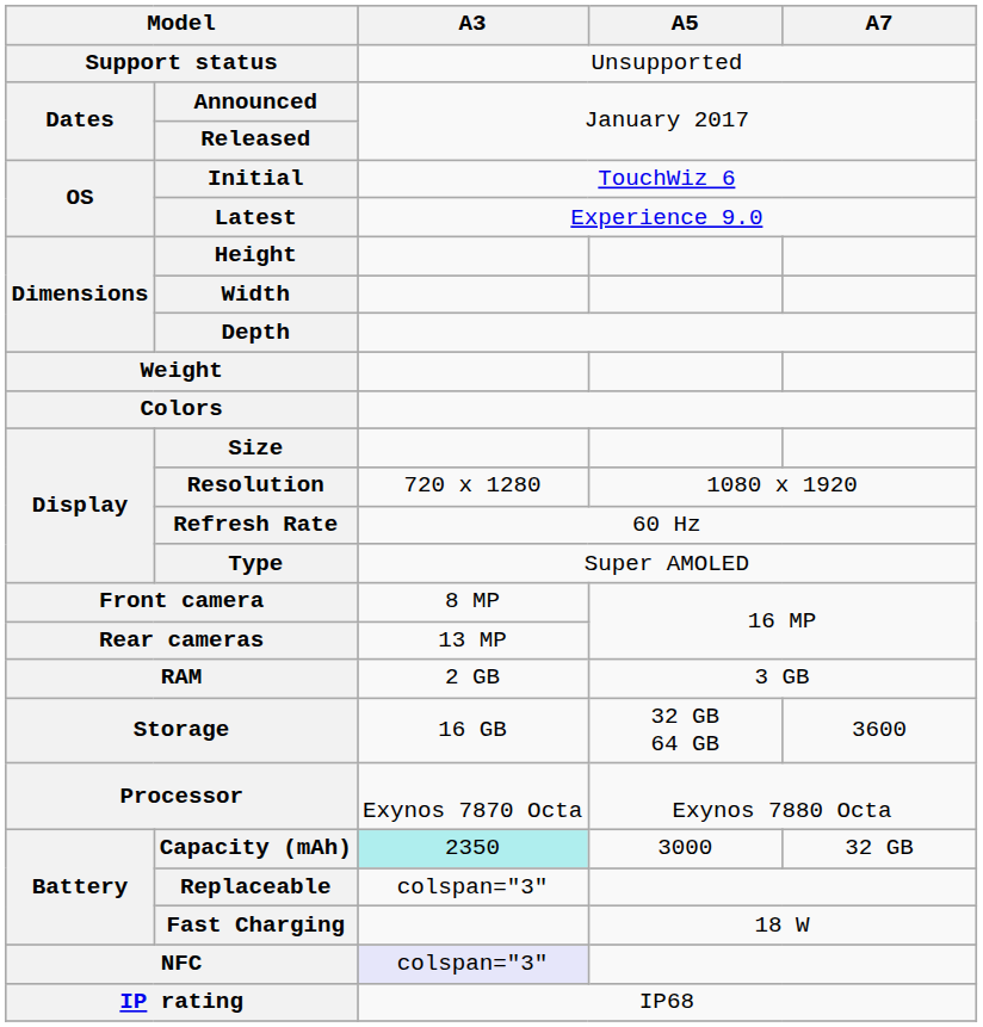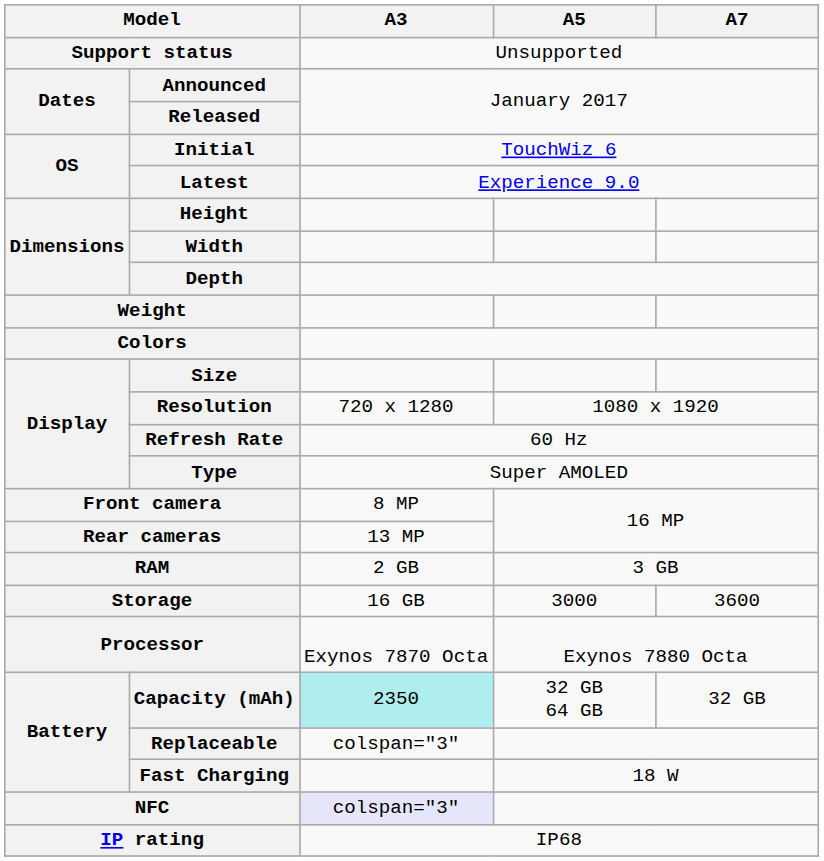Storage | A5: 32 GB 64 GB -> 3000
Capacity (mAh) | A5: 3000 -> 32 GB 64 GB
